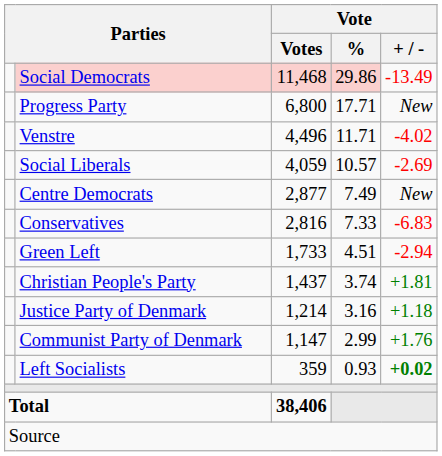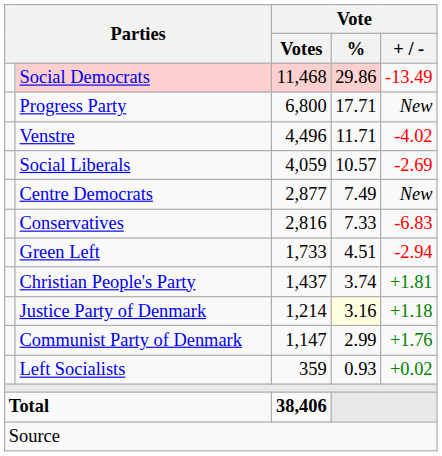Justice Party of Denmark | Vote / %: no background -> lightyellow background
Left Socialists | Vote / + / -: bold -> normal
